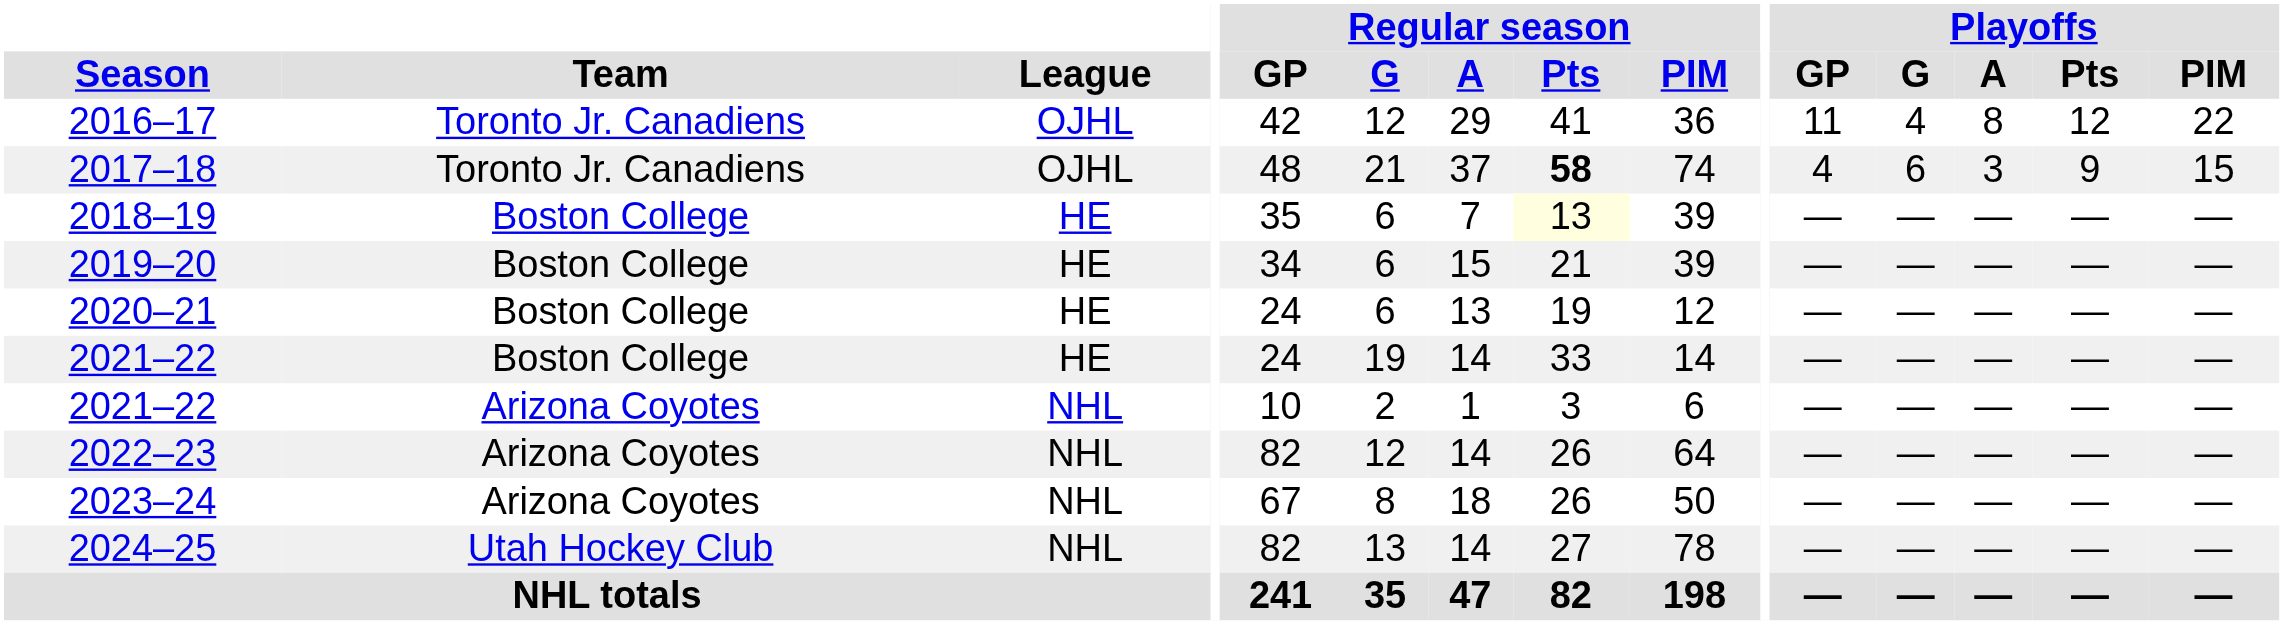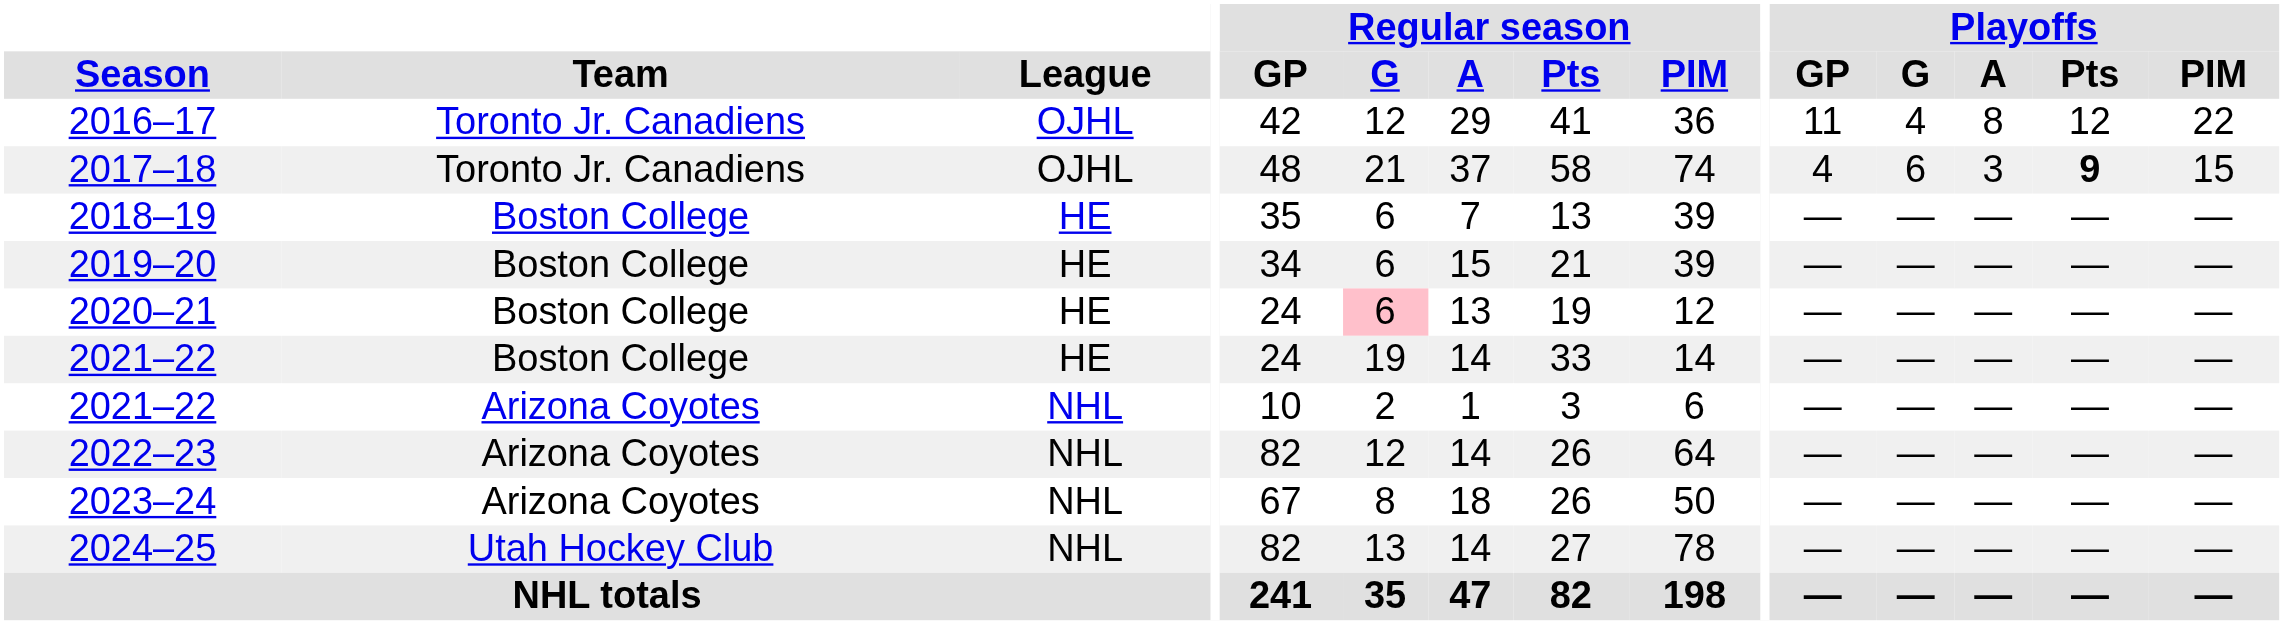2017–18 | Regular season / Pts: bold -> normal
2017–18 | Playoffs / Pts: normal -> bold
2018–19 | Regular season / Pts: lightyellow background -> no background
2020–21 | Regular season / G: no background -> pink background
